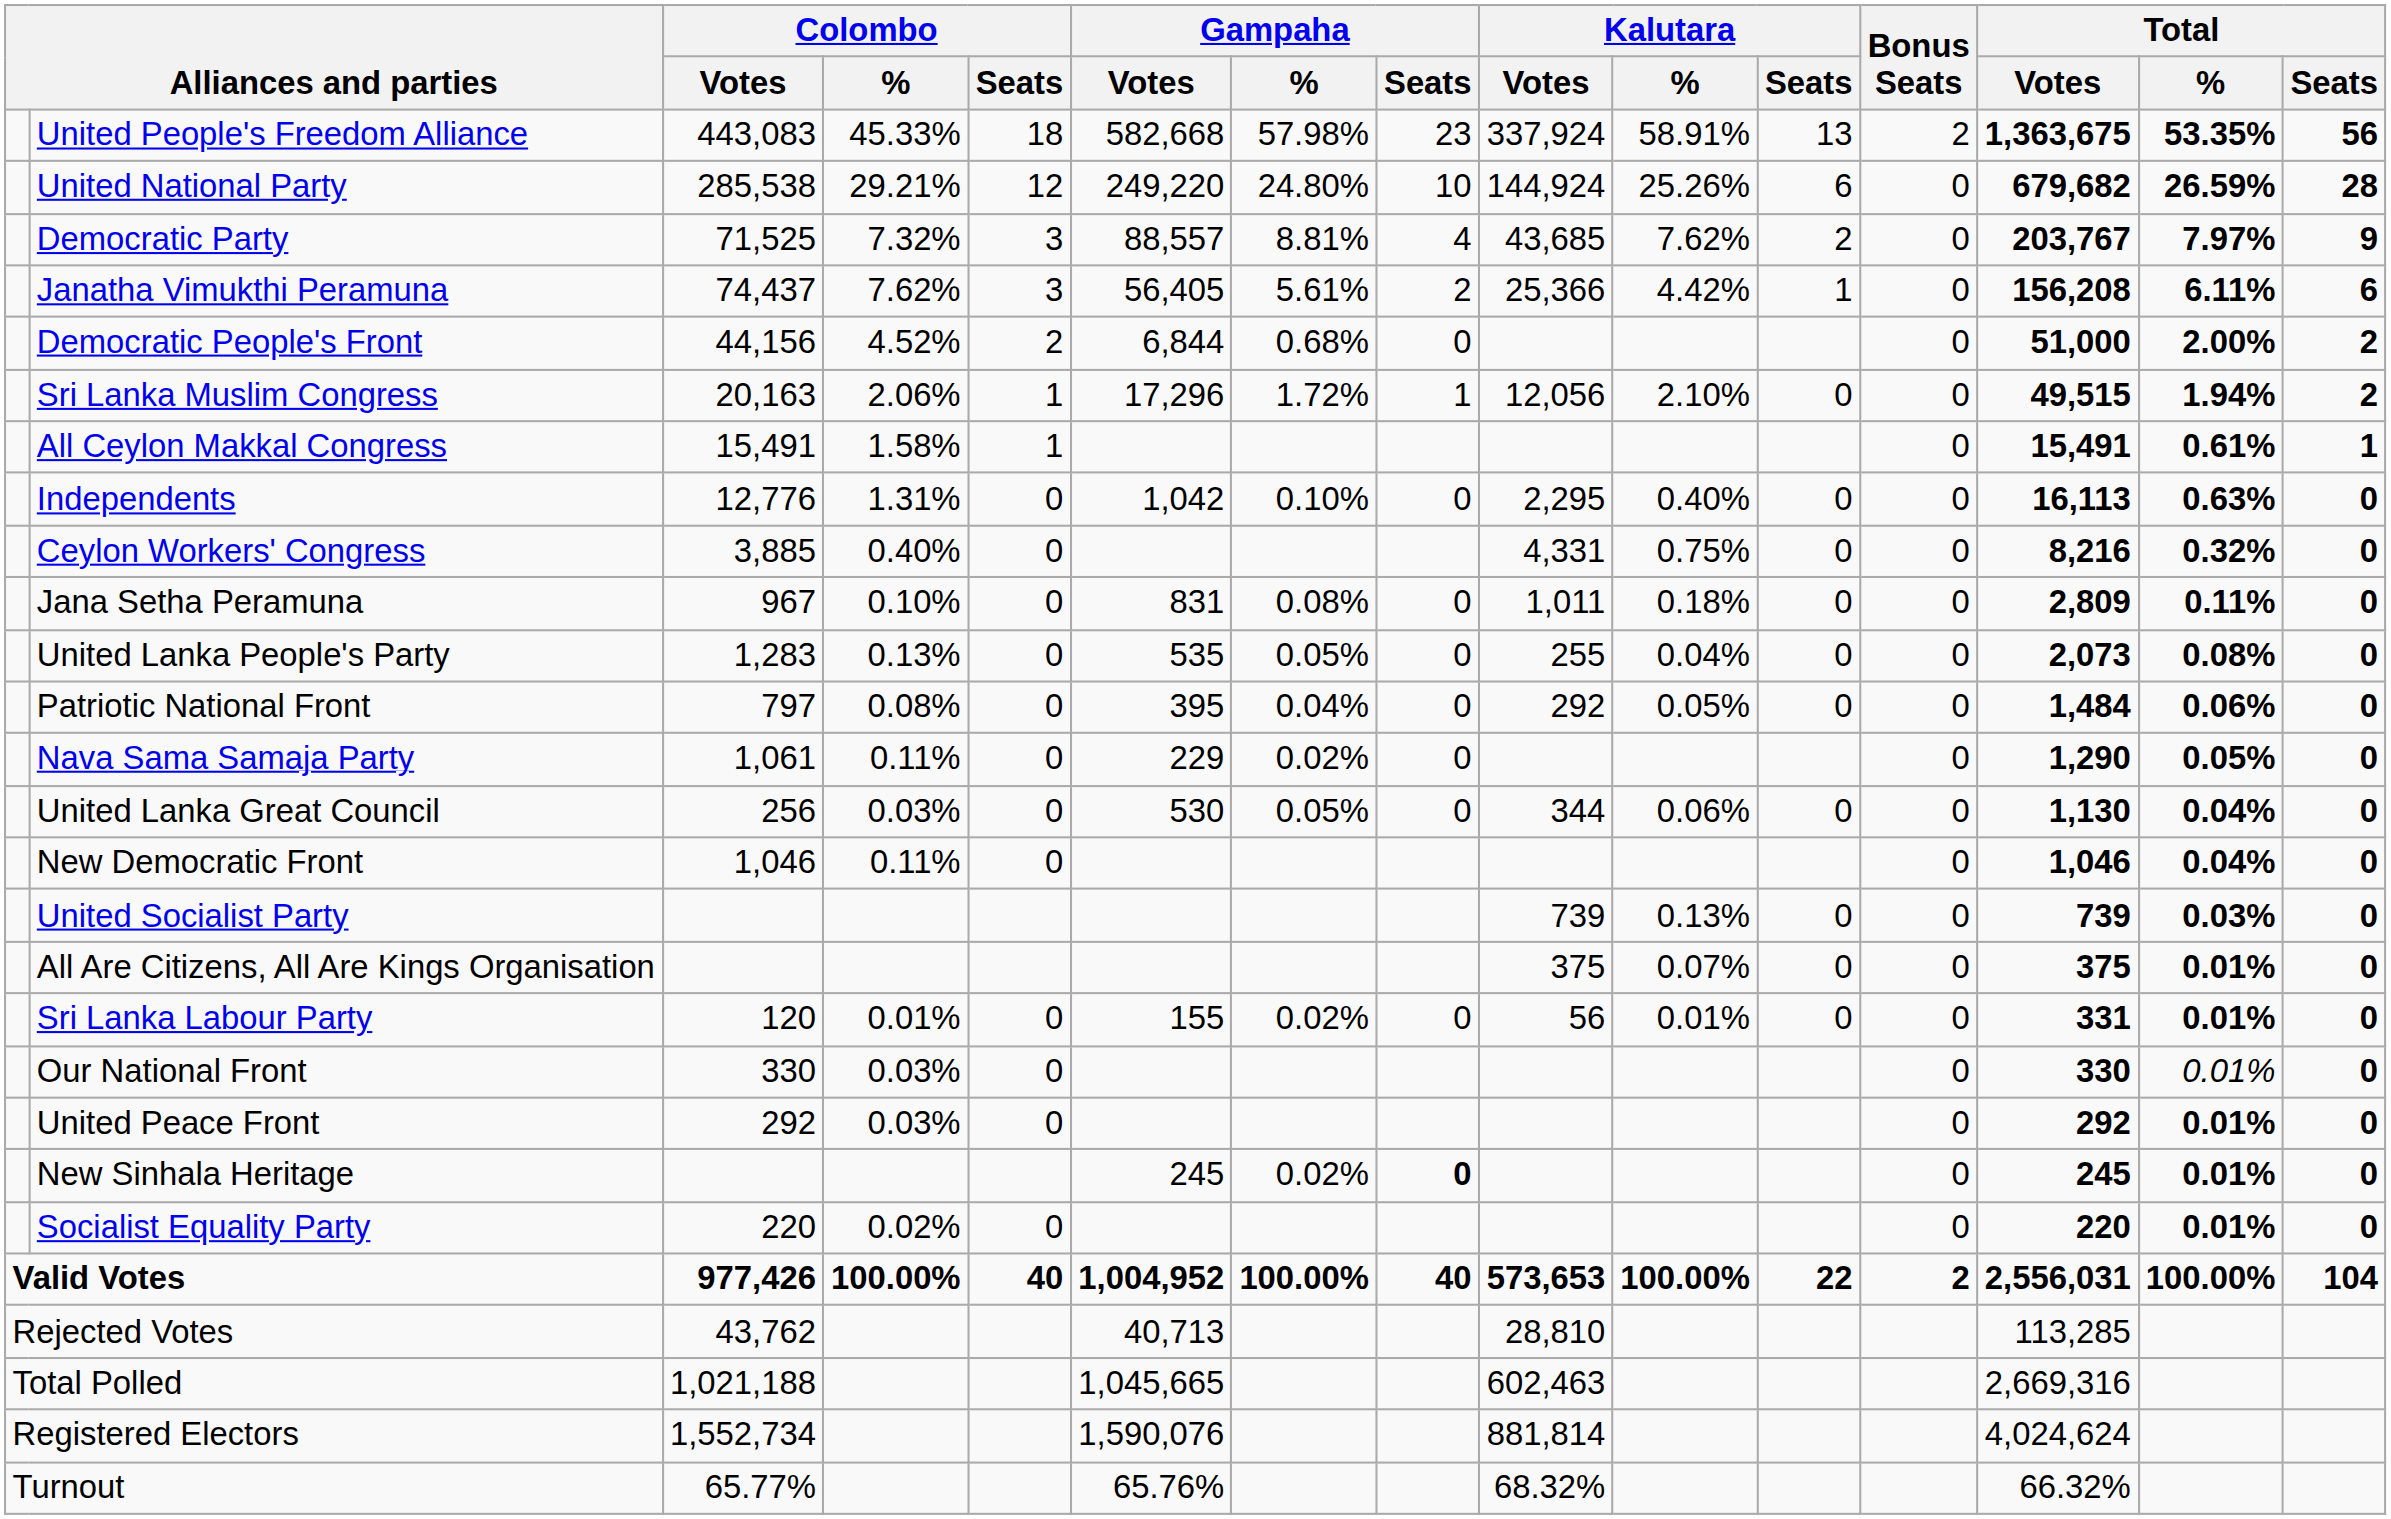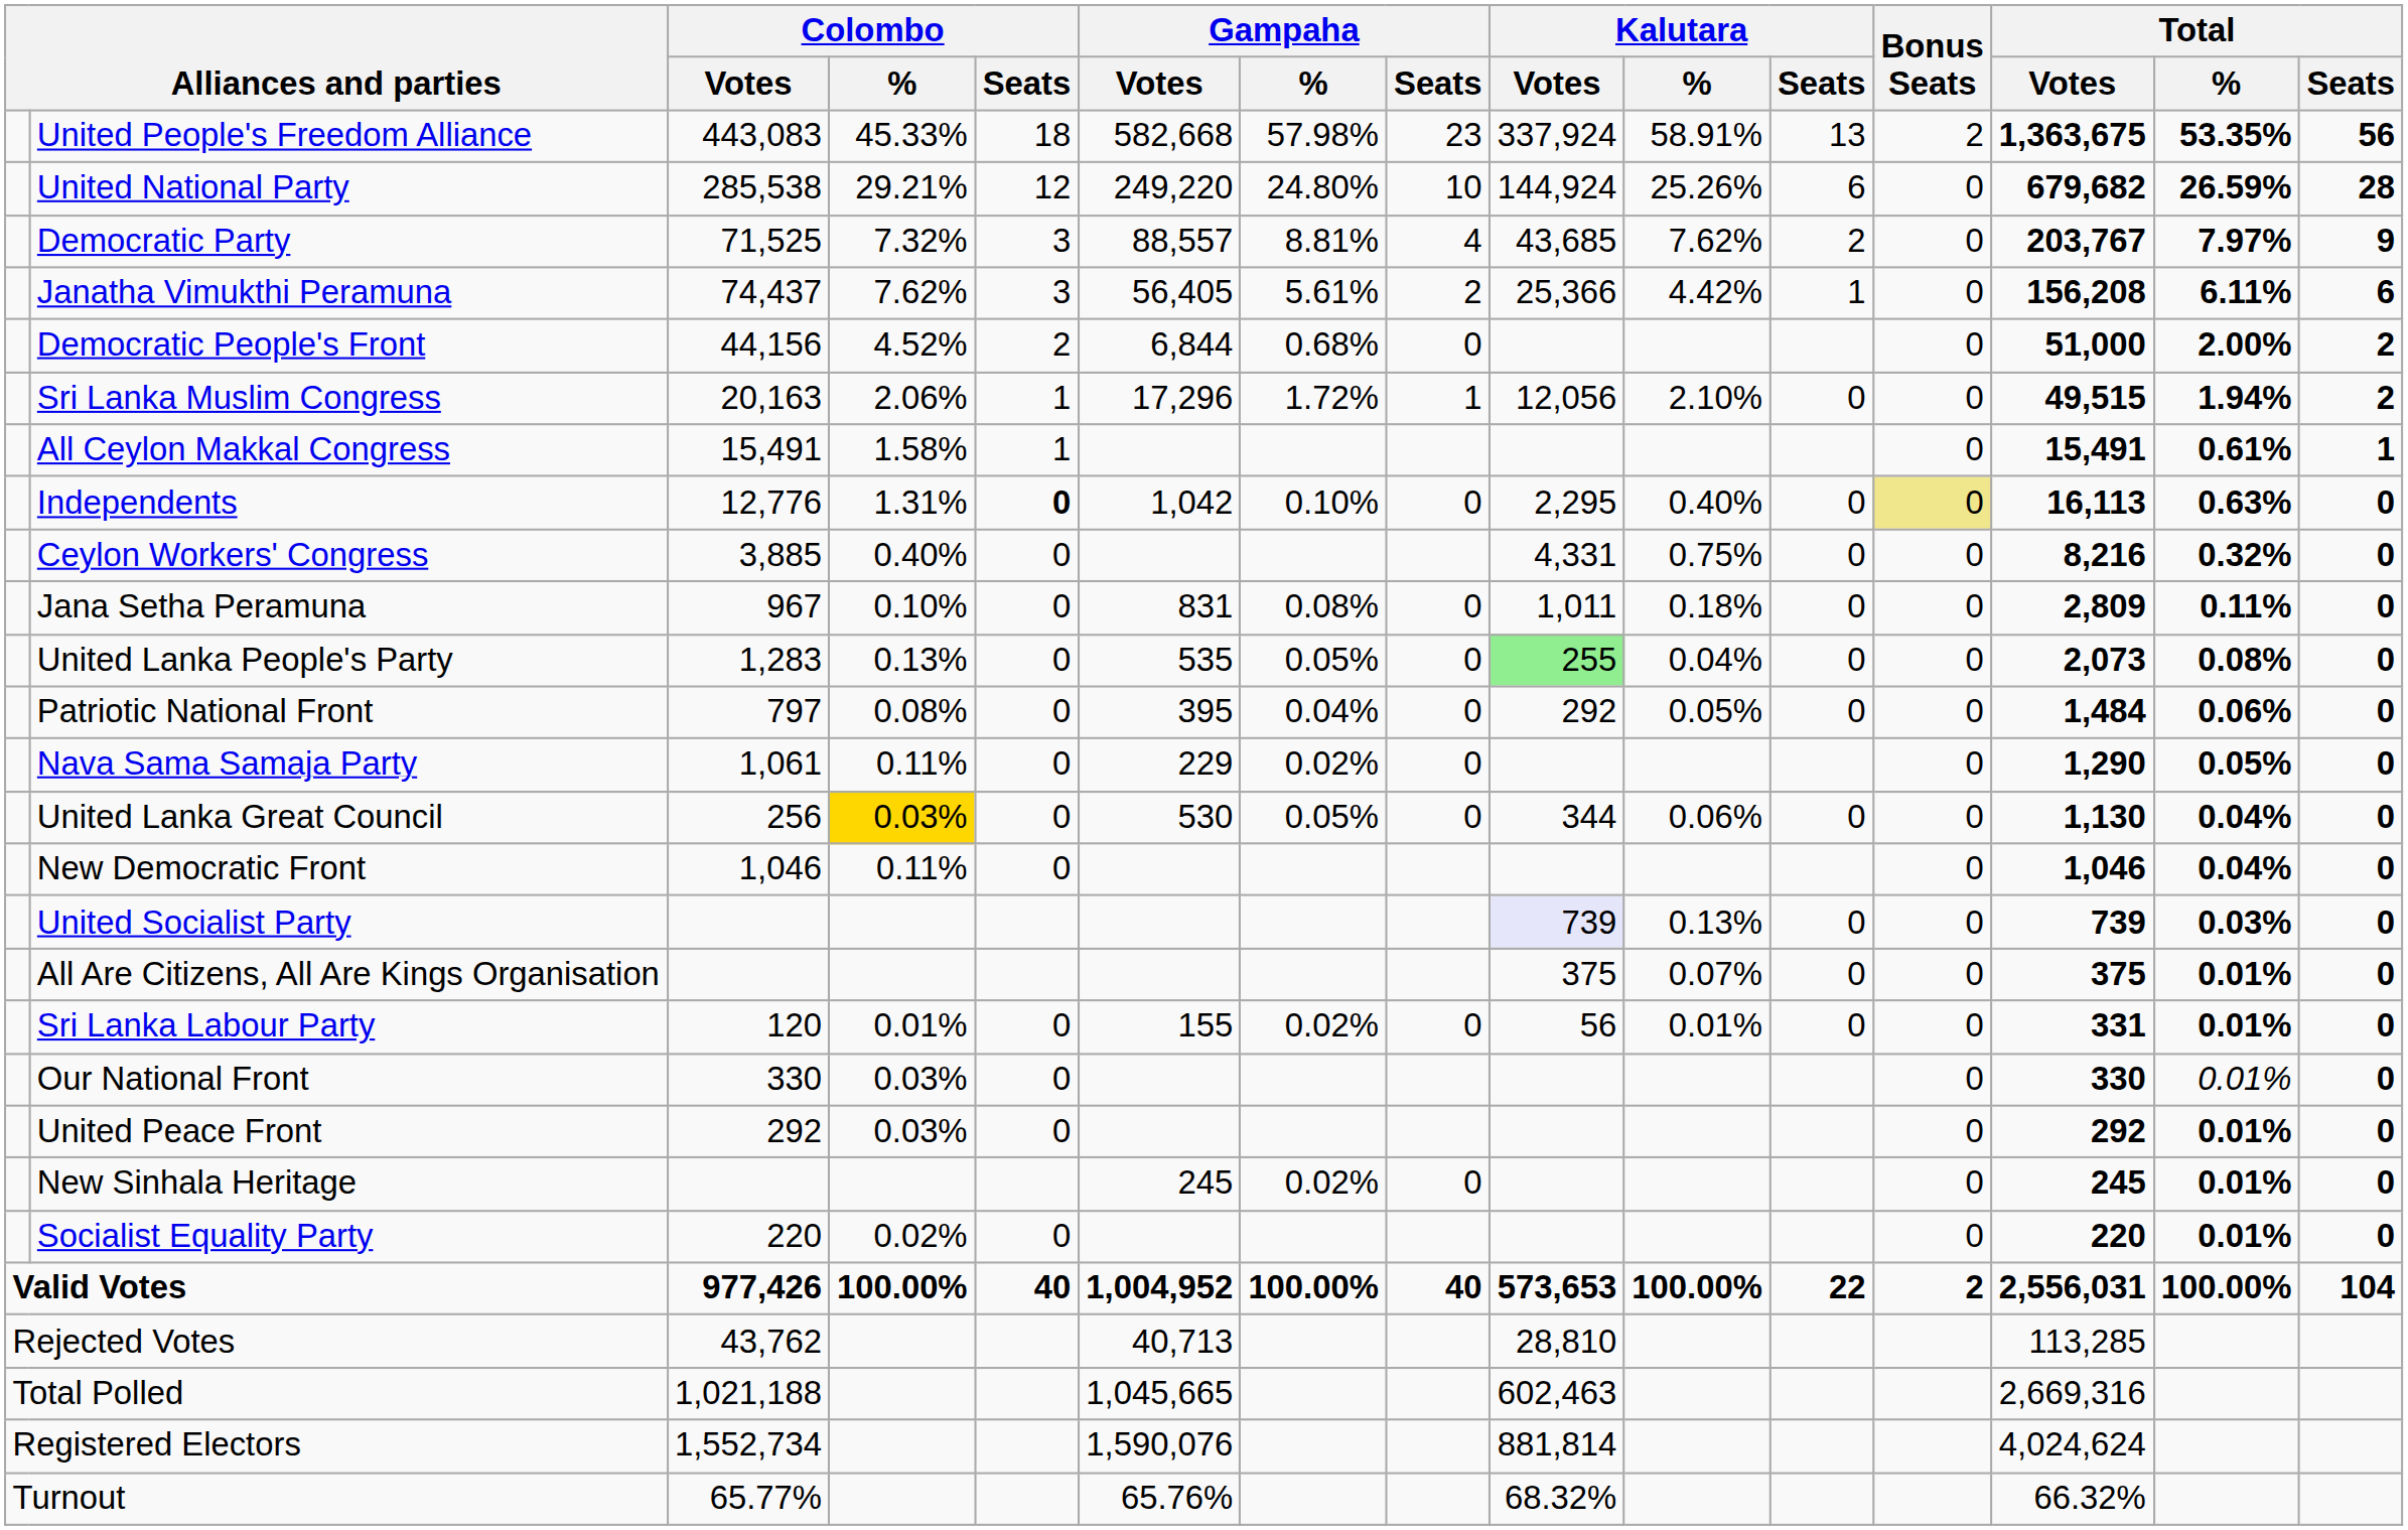Independents | Colombo / Seats: normal -> bold
Independents | Bonus Seats: no background -> khaki background
United Lanka People's Party | Kalutara / Votes: no background -> lightgreen background
United Lanka Great Council | Colombo / %: no background -> gold background
United Socialist Party | Kalutara / Votes: no background -> lavender background
New Sinhala Heritage | Gampaha / Seats: bold -> normal
